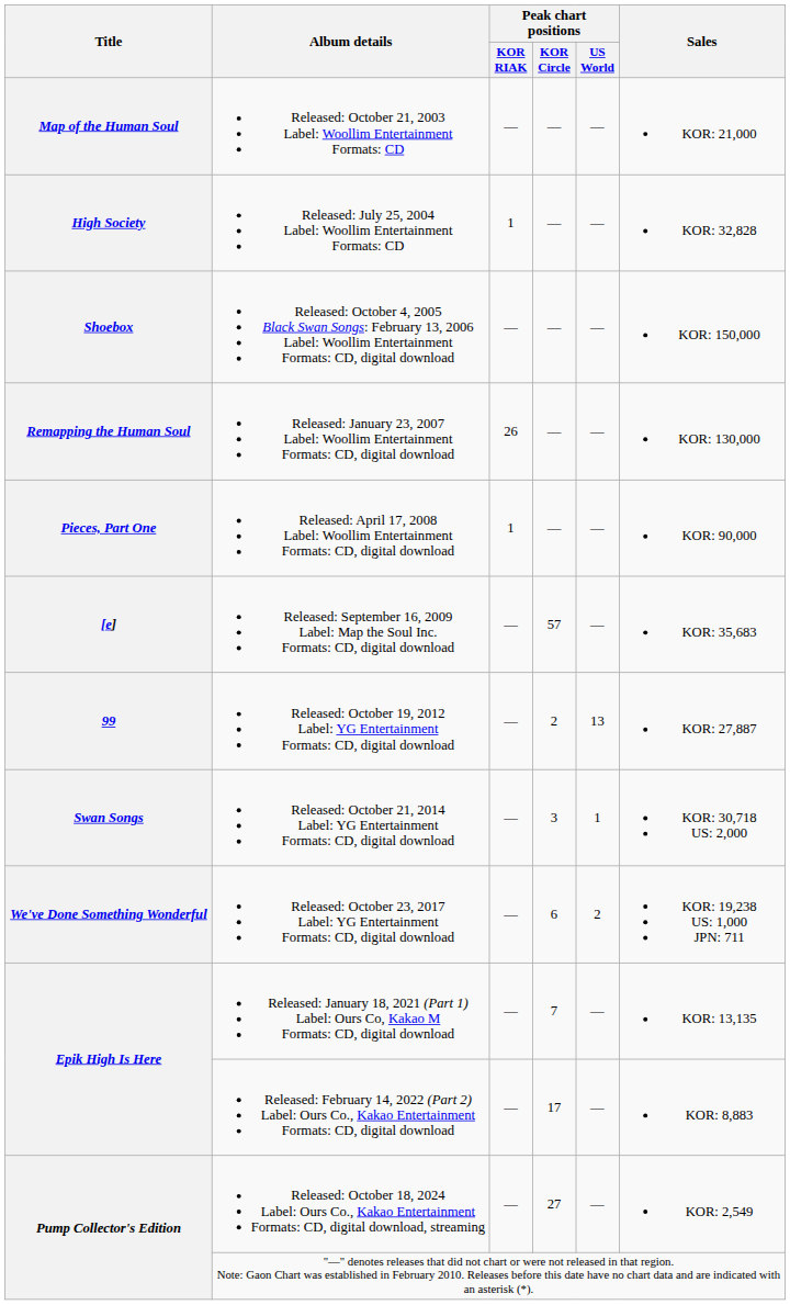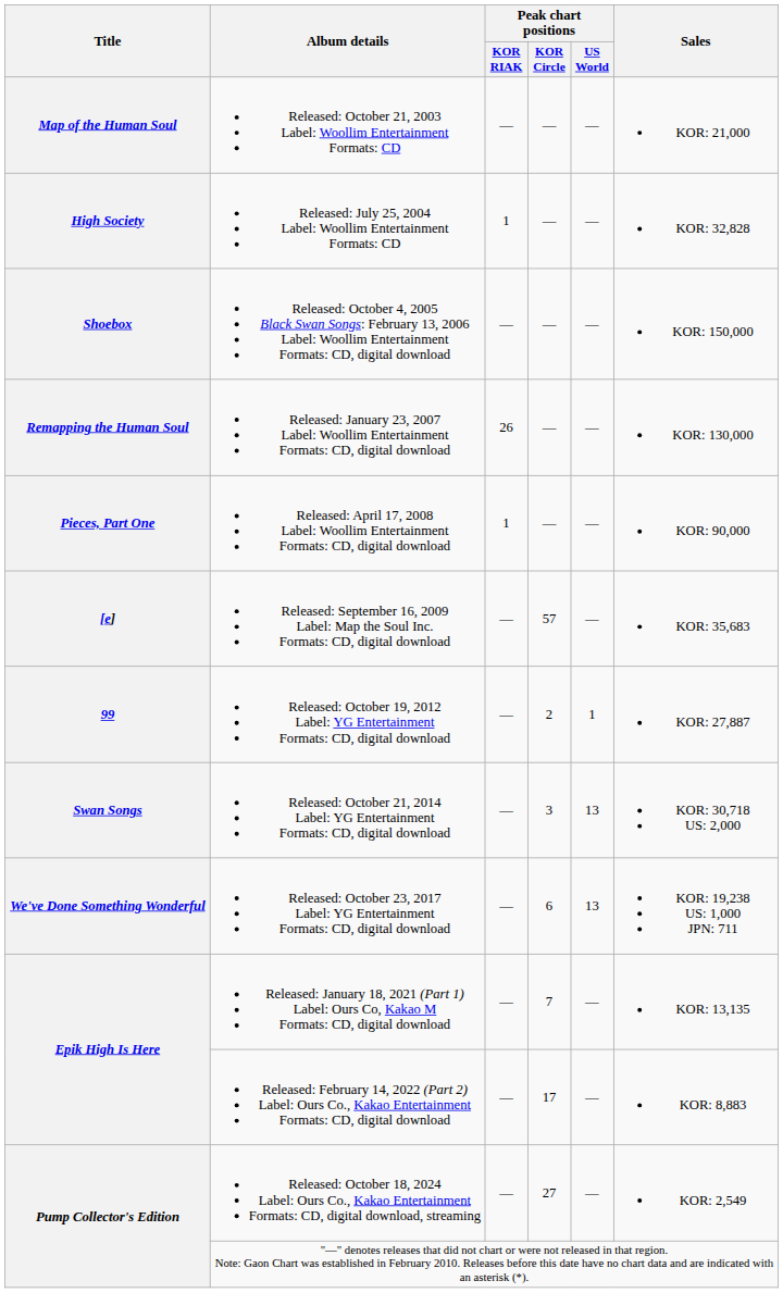row 9 | Peak chart positions / US World: 13 -> 1
row 10 | Peak chart positions / US World: 1 -> 13
row 11 | Peak chart positions / US World: 2 -> 13
